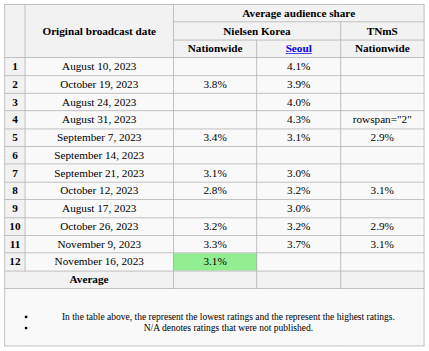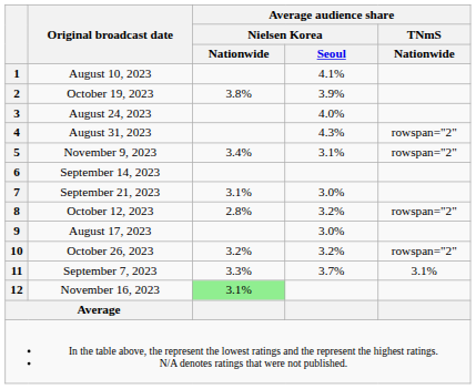5 | Original broadcast date: September 7, 2023 -> November 9, 2023
5 | Average audience share / TNmS / Nationwide: 2.9% -> rowspan="2"
8 | Average audience share / TNmS / Nationwide: 3.1% -> rowspan="2"
10 | Average audience share / TNmS / Nationwide: 2.9% -> rowspan="2"
11 | Original broadcast date: November 9, 2023 -> September 7, 2023
